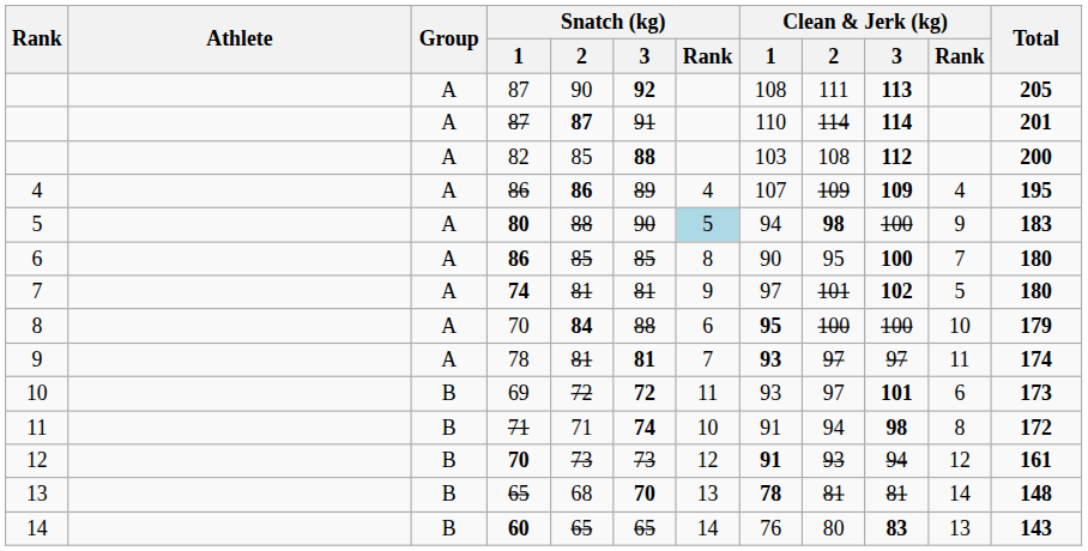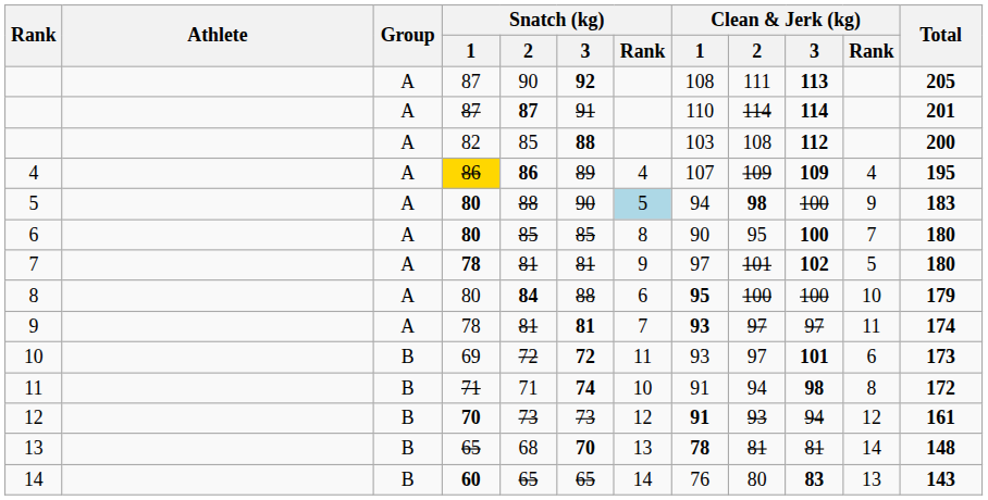row 6 | Snatch (kg) / 1: no background -> gold background
row 8 | Snatch (kg) / 1: 86 -> 80
row 9 | Snatch (kg) / 1: 74 -> 78
row 10 | Snatch (kg) / 1: 70 -> 80
